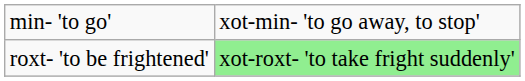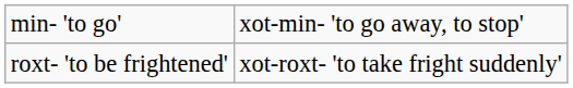roxt- 'to be frightened' | column 2: lightgreen background -> no background
